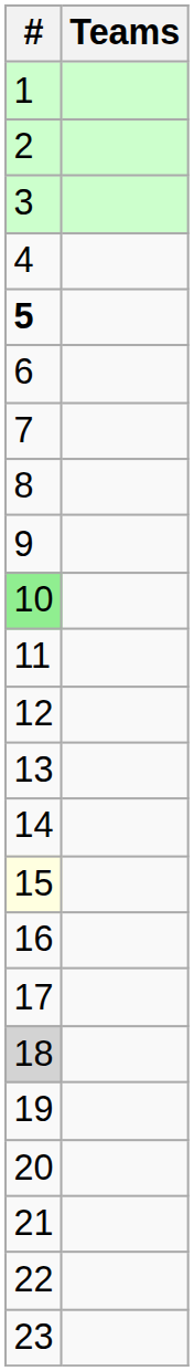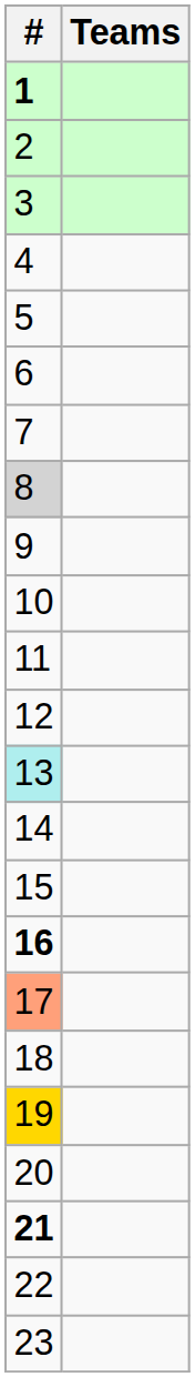1 | #: normal -> bold
5 | #: bold -> normal
8 | #: no background -> lightgrey background
10 | #: lightgreen background -> no background
13 | #: no background -> paleturquoise background
15 | #: lightyellow background -> no background
16 | #: normal -> bold
17 | #: no background -> lightsalmon background
18 | #: lightgrey background -> no background
19 | #: no background -> gold background
21 | #: normal -> bold
